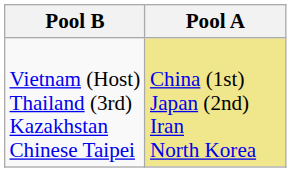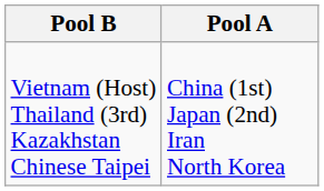Vietnam (Host) Thailand (3rd) Kazakhstan Chinese Taipei | Pool A: khaki background -> no background
